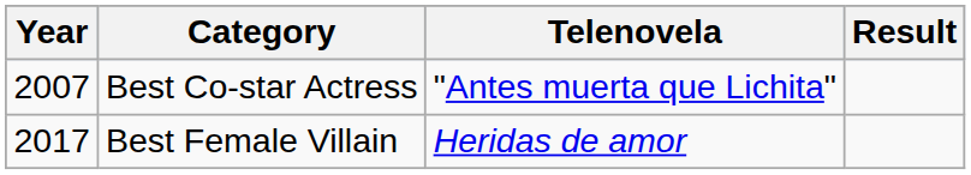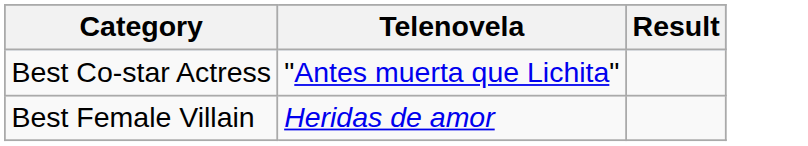- column: Year | 2007 | 2017
